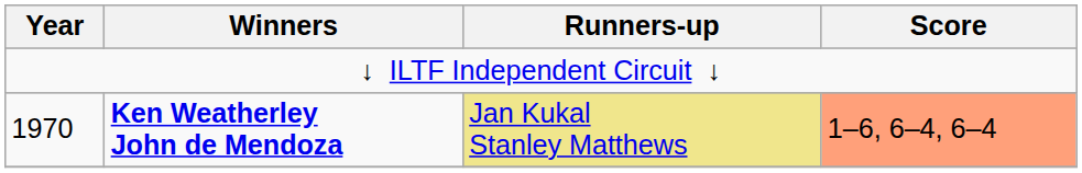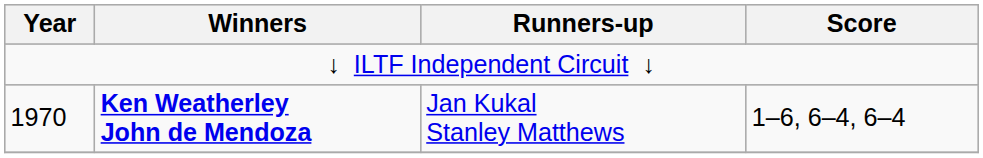1970 | Runners-up: khaki background -> no background
1970 | Score: lightsalmon background -> no background
